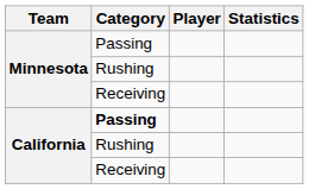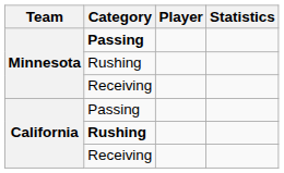Minnesota / Passing | Category: normal -> bold
California / Passing | Category: bold -> normal
California / Rushing | Category: normal -> bold
